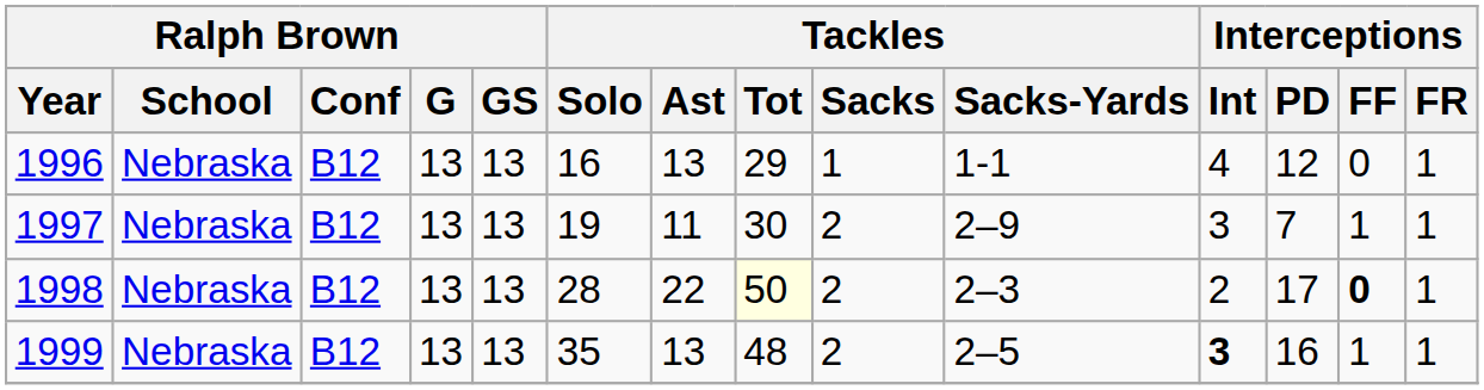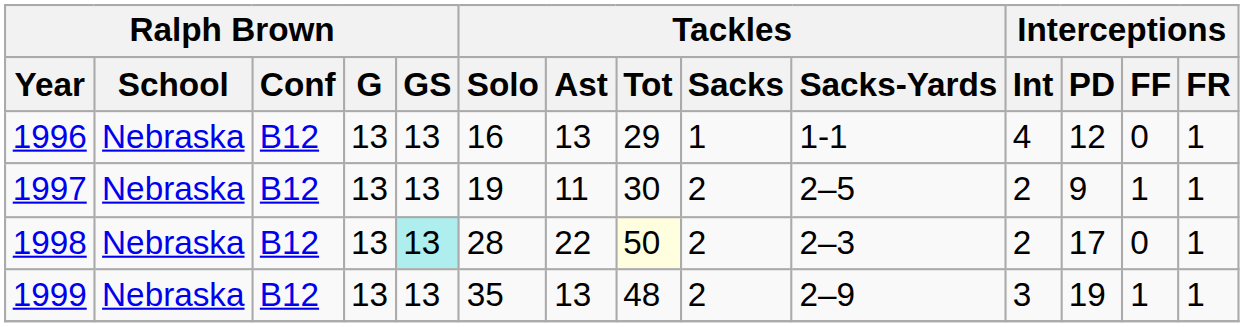1997 | Tackles / Sacks-Yards: 2–9 -> 2–5
1997 | Interceptions / Int: 3 -> 2
1997 | Interceptions / PD: 7 -> 9
1998 | Ralph Brown / GS: no background -> paleturquoise background
1998 | Interceptions / FF: bold -> normal
1999 | Tackles / Sacks-Yards: 2–5 -> 2–9
1999 | Interceptions / Int: bold -> normal
1999 | Interceptions / PD: 16 -> 19
